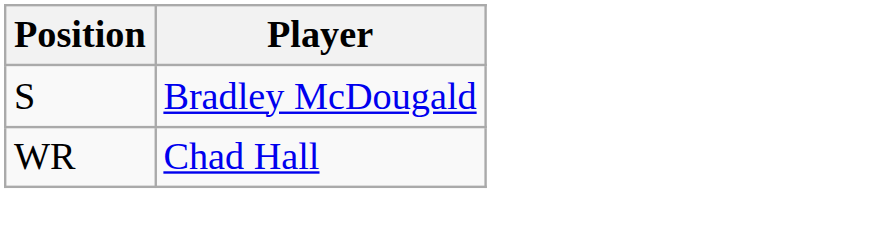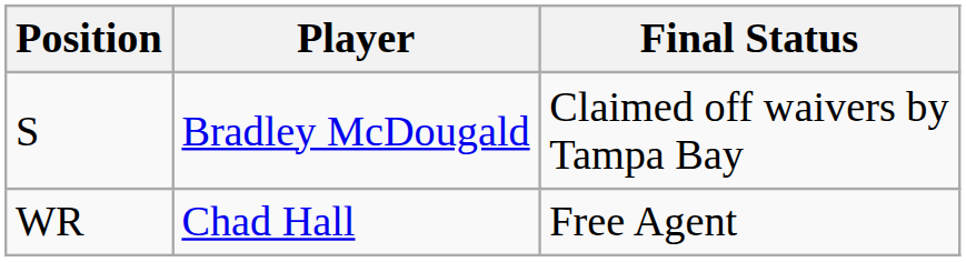+ column: Final Status | Claimed off waivers by Tampa Bay | Free Agent
